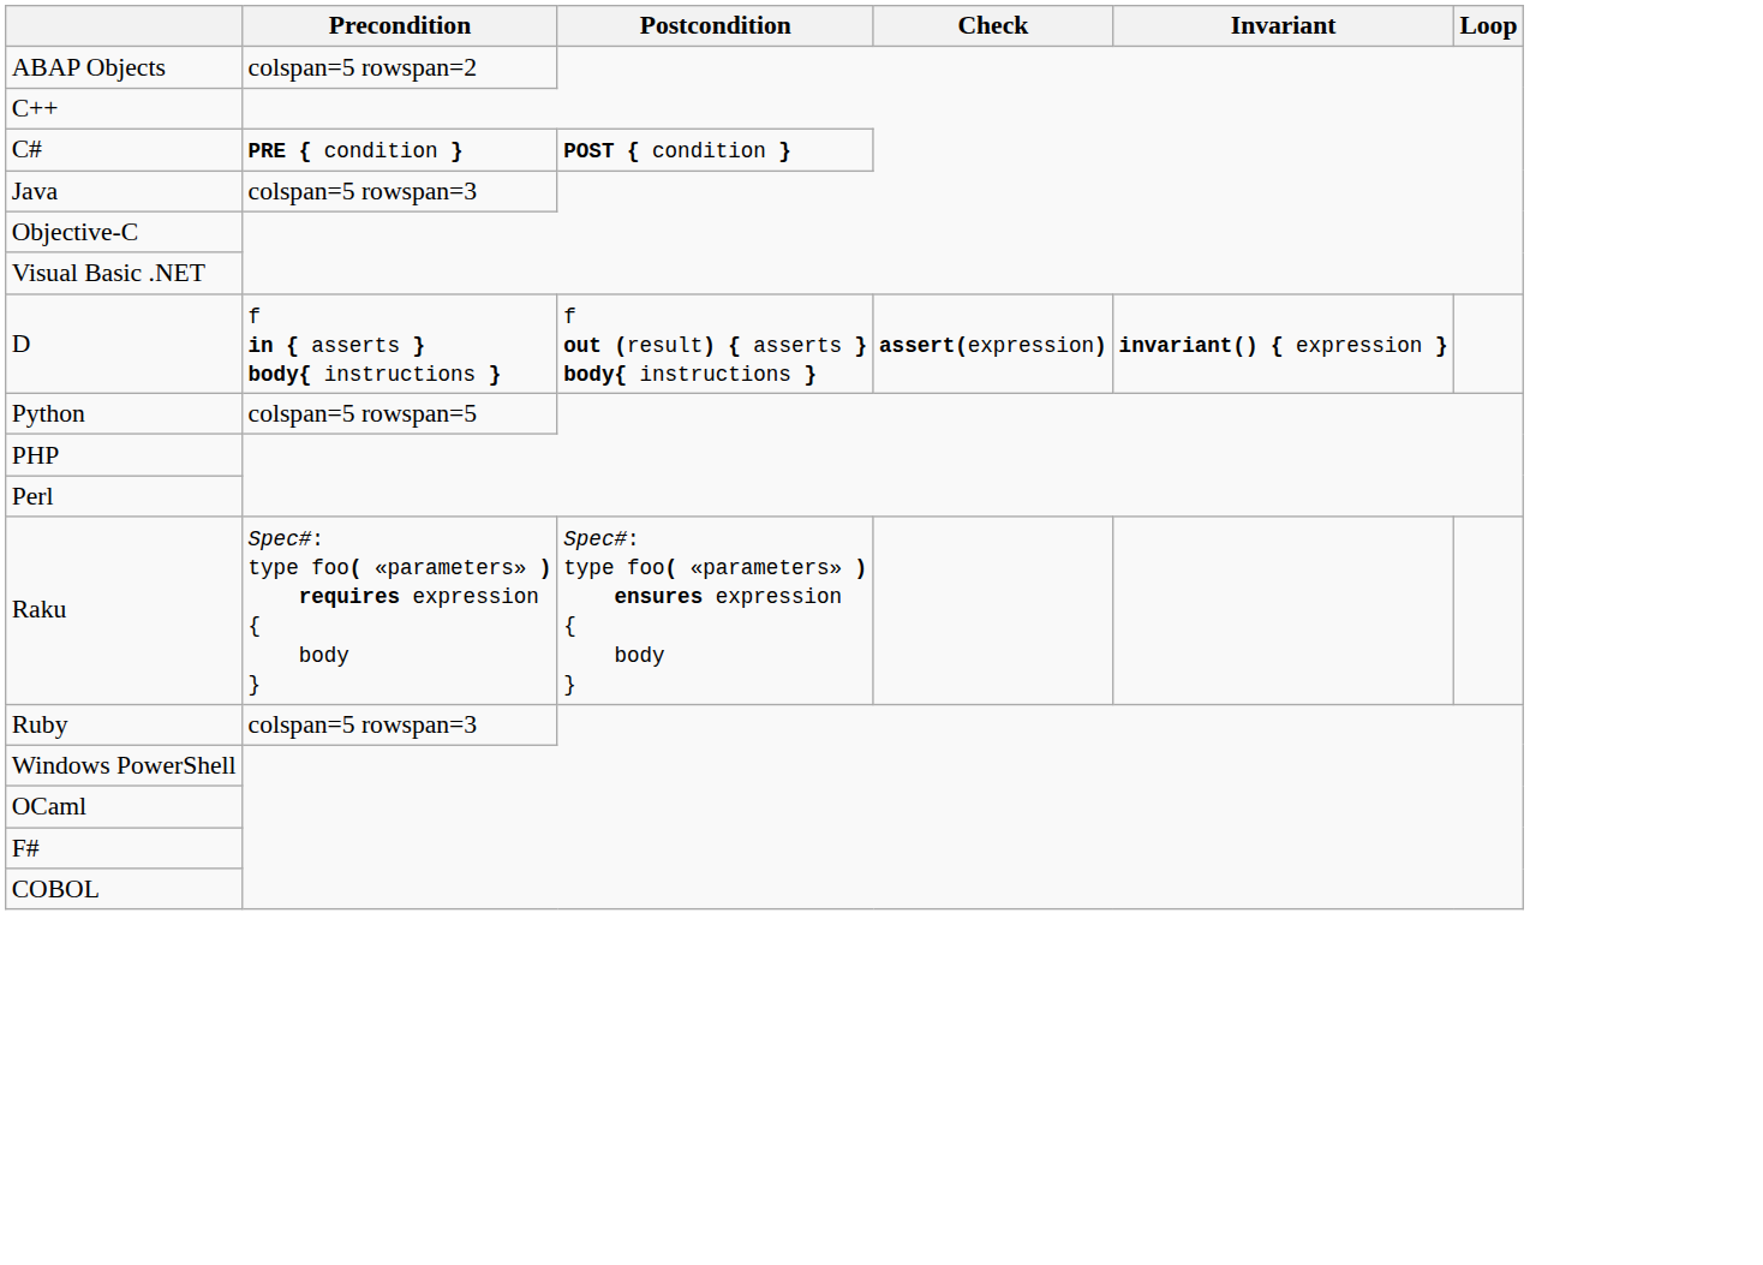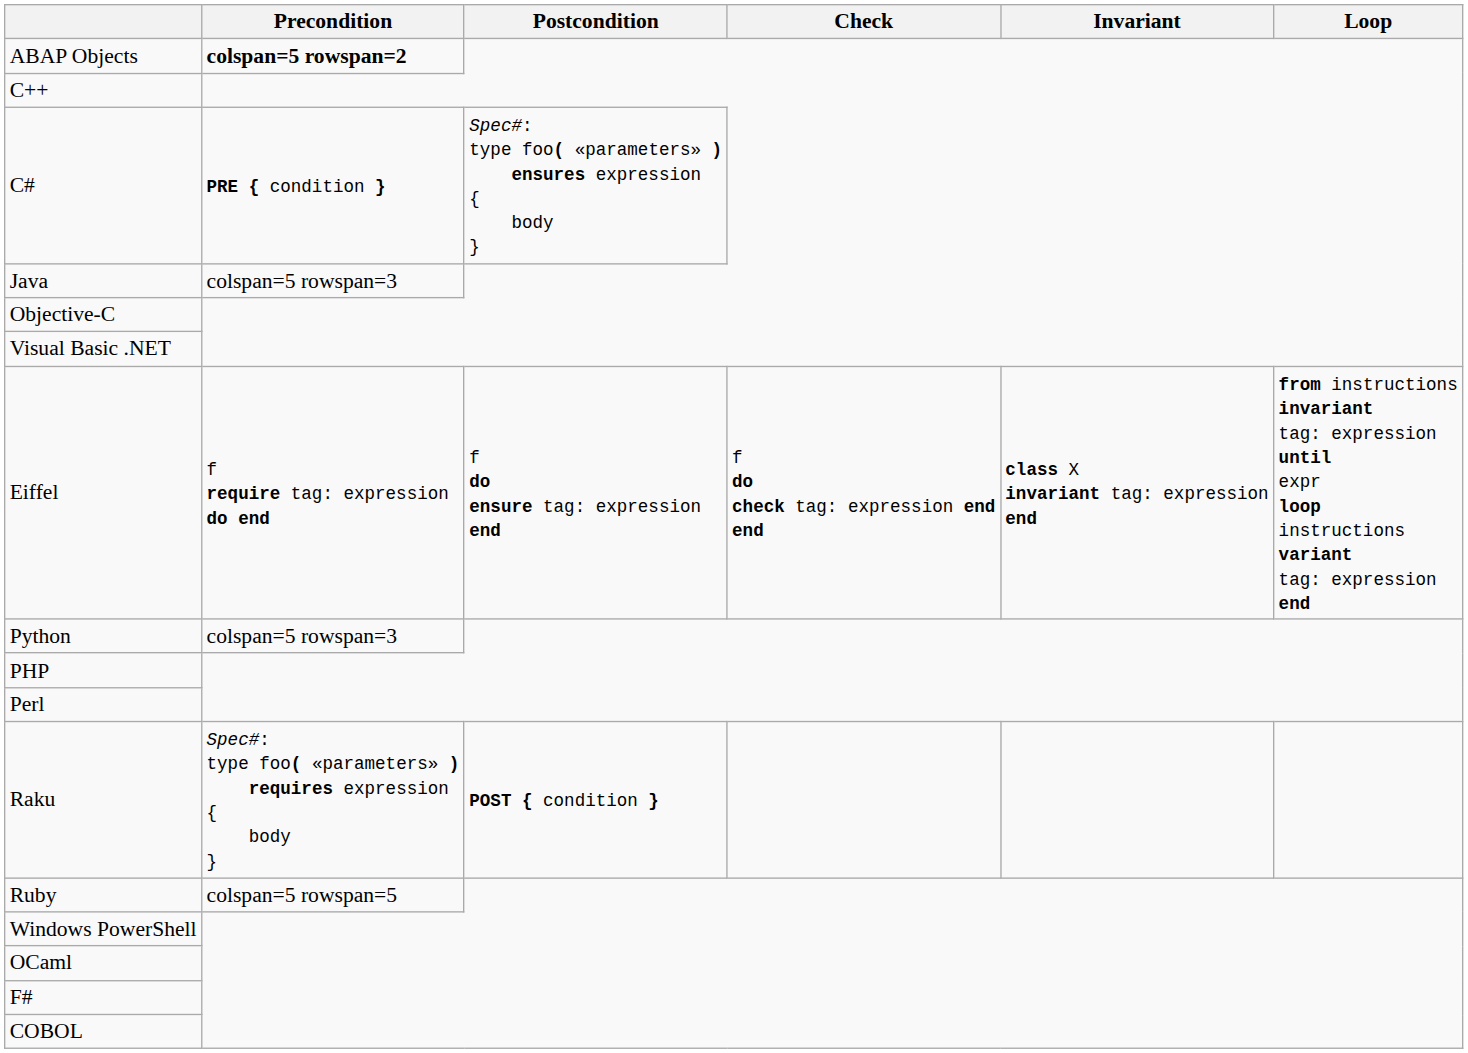ABAP Objects | Precondition: normal -> bold
C# | Postcondition: POST { condition } -> Spec#: type foo( «parameters» ) ensures expression { body }
- row: D | f in { asserts } body{ instructions } | f out (result) { asserts } body{ instructions } | assert(expression) | invariant() { expression }
+ row: Eiffel | f require tag: expression do end | f do ensure tag: expression end | f do check tag: expression end end | class X invariant tag: expression end | from instructions invariant tag: expression until expr loop instructions variant tag: expression end
Python | Precondition: colspan=5 rowspan=5 -> colspan=5 rowspan=3
Raku | Postcondition: Spec#: type foo( «parameters» ) ensures expression { body } -> POST { condition }
Ruby | Precondition: colspan=5 rowspan=3 -> colspan=5 rowspan=5
